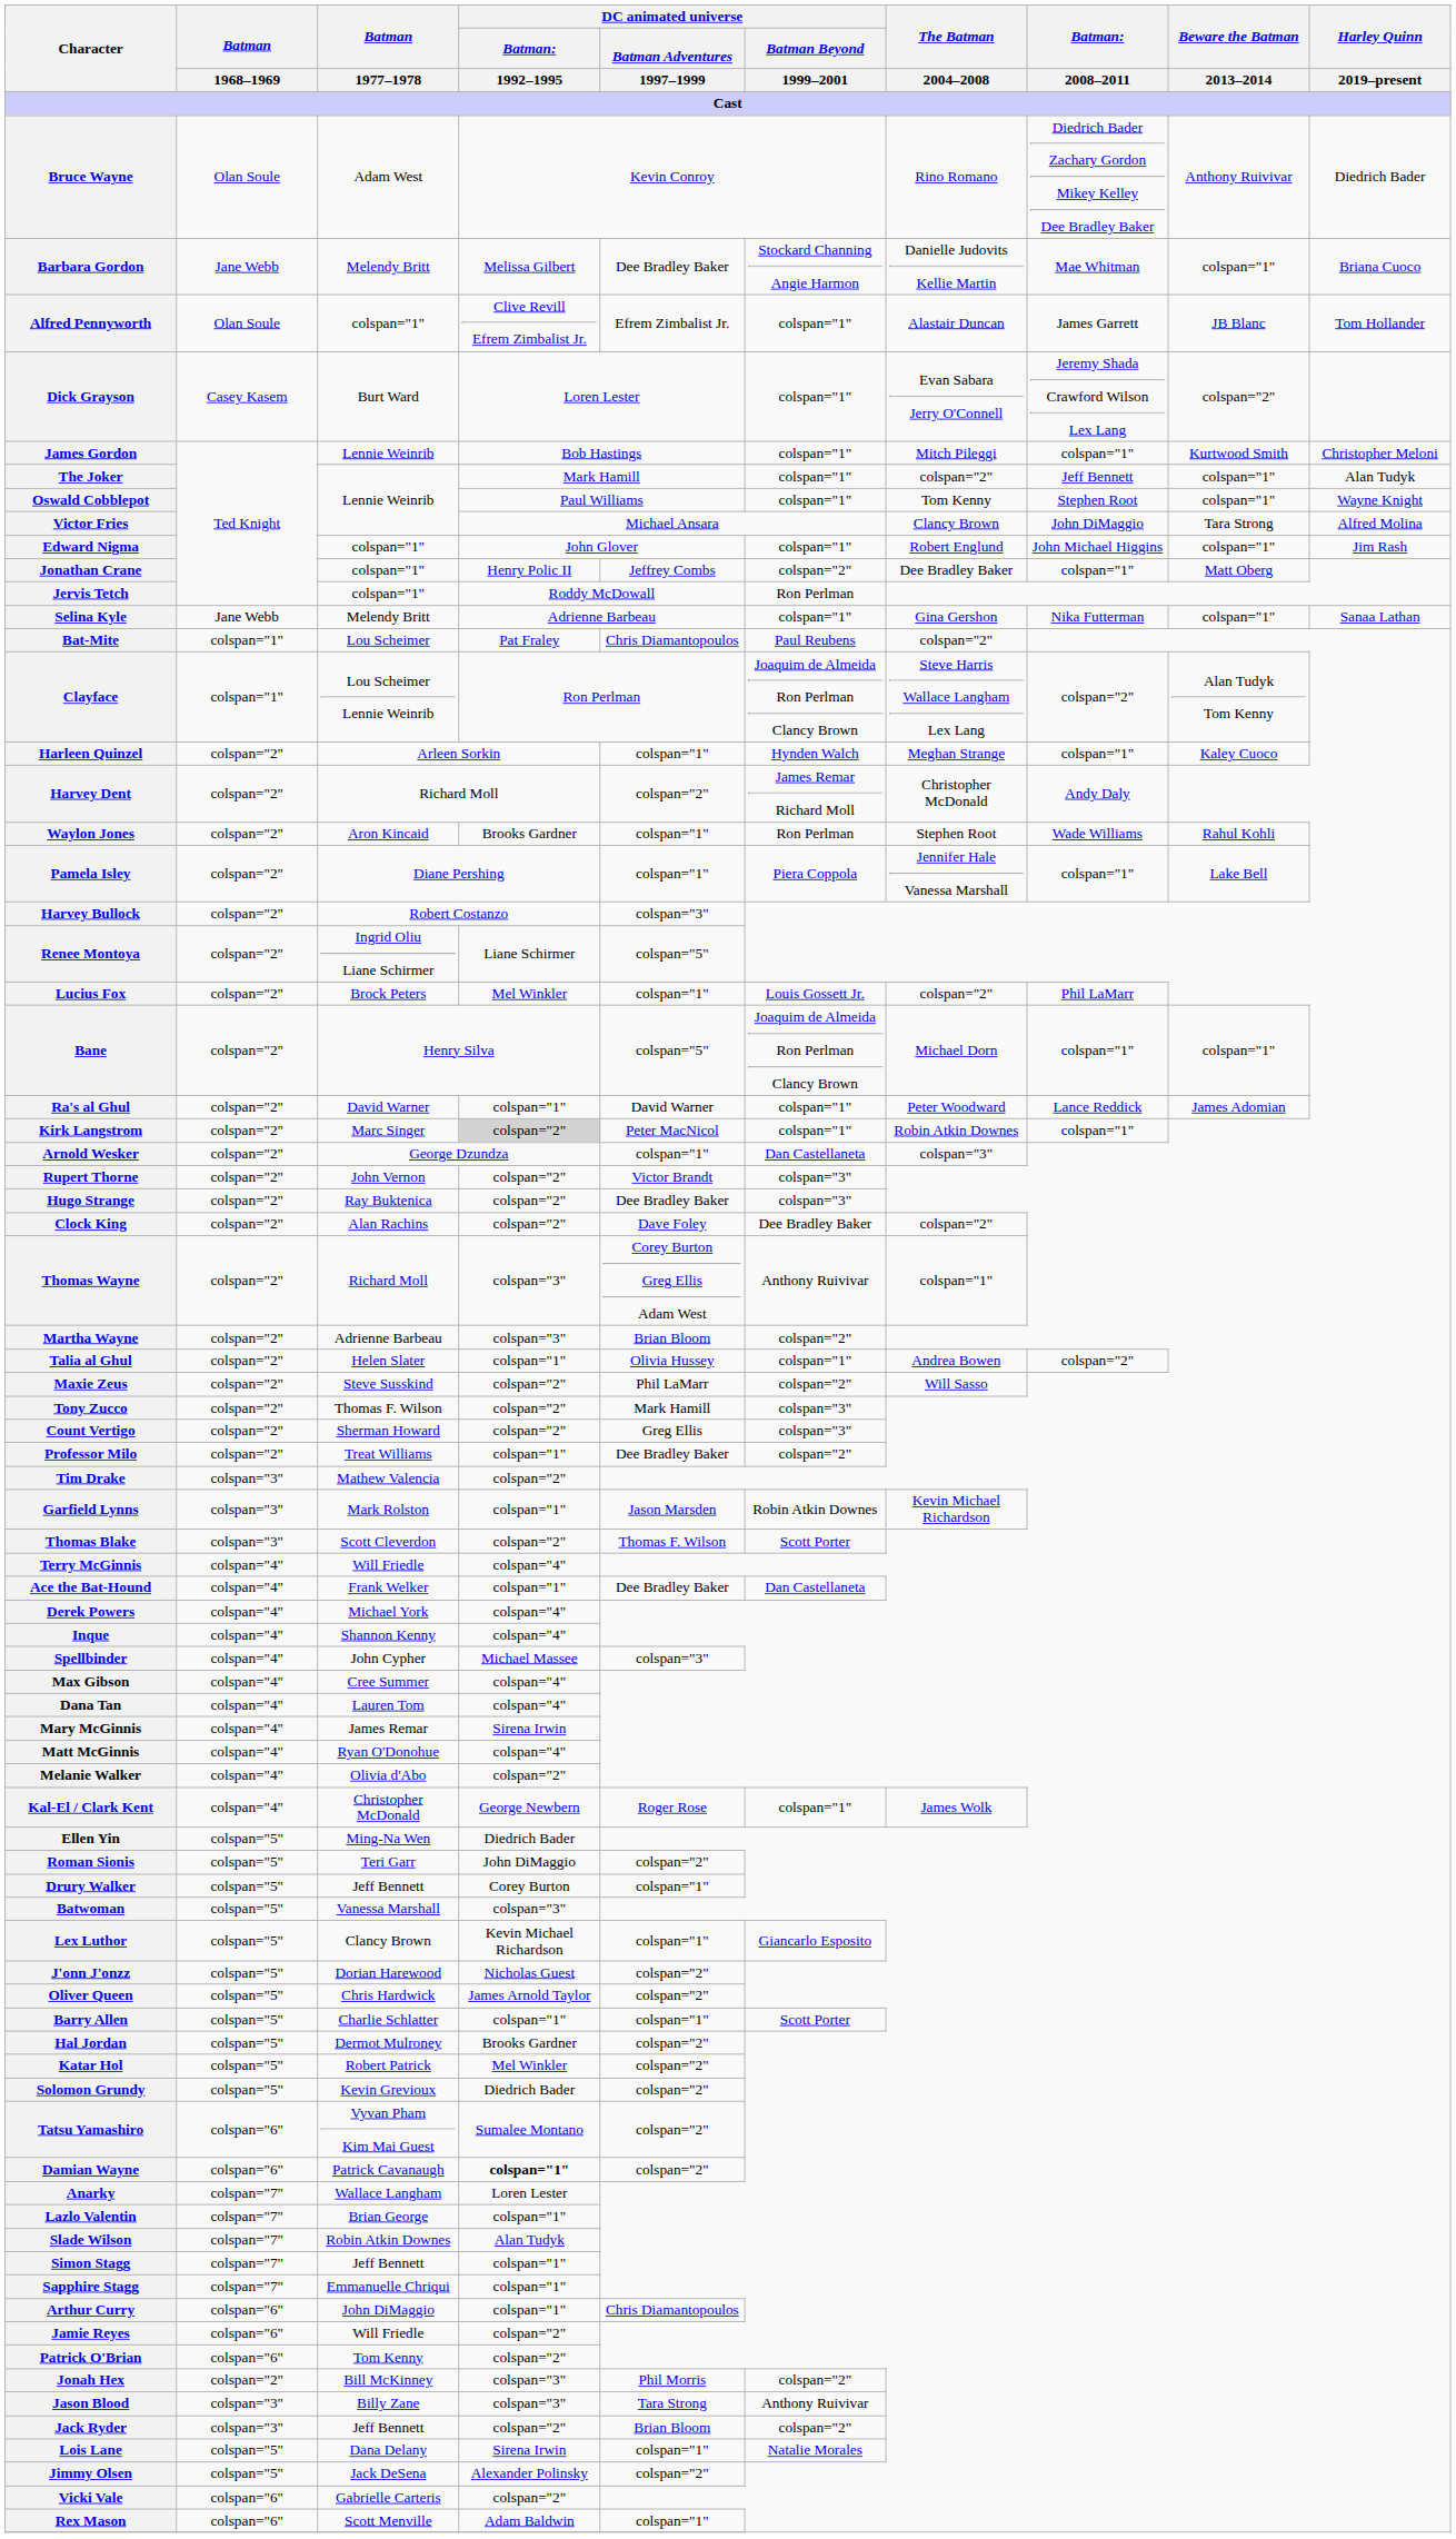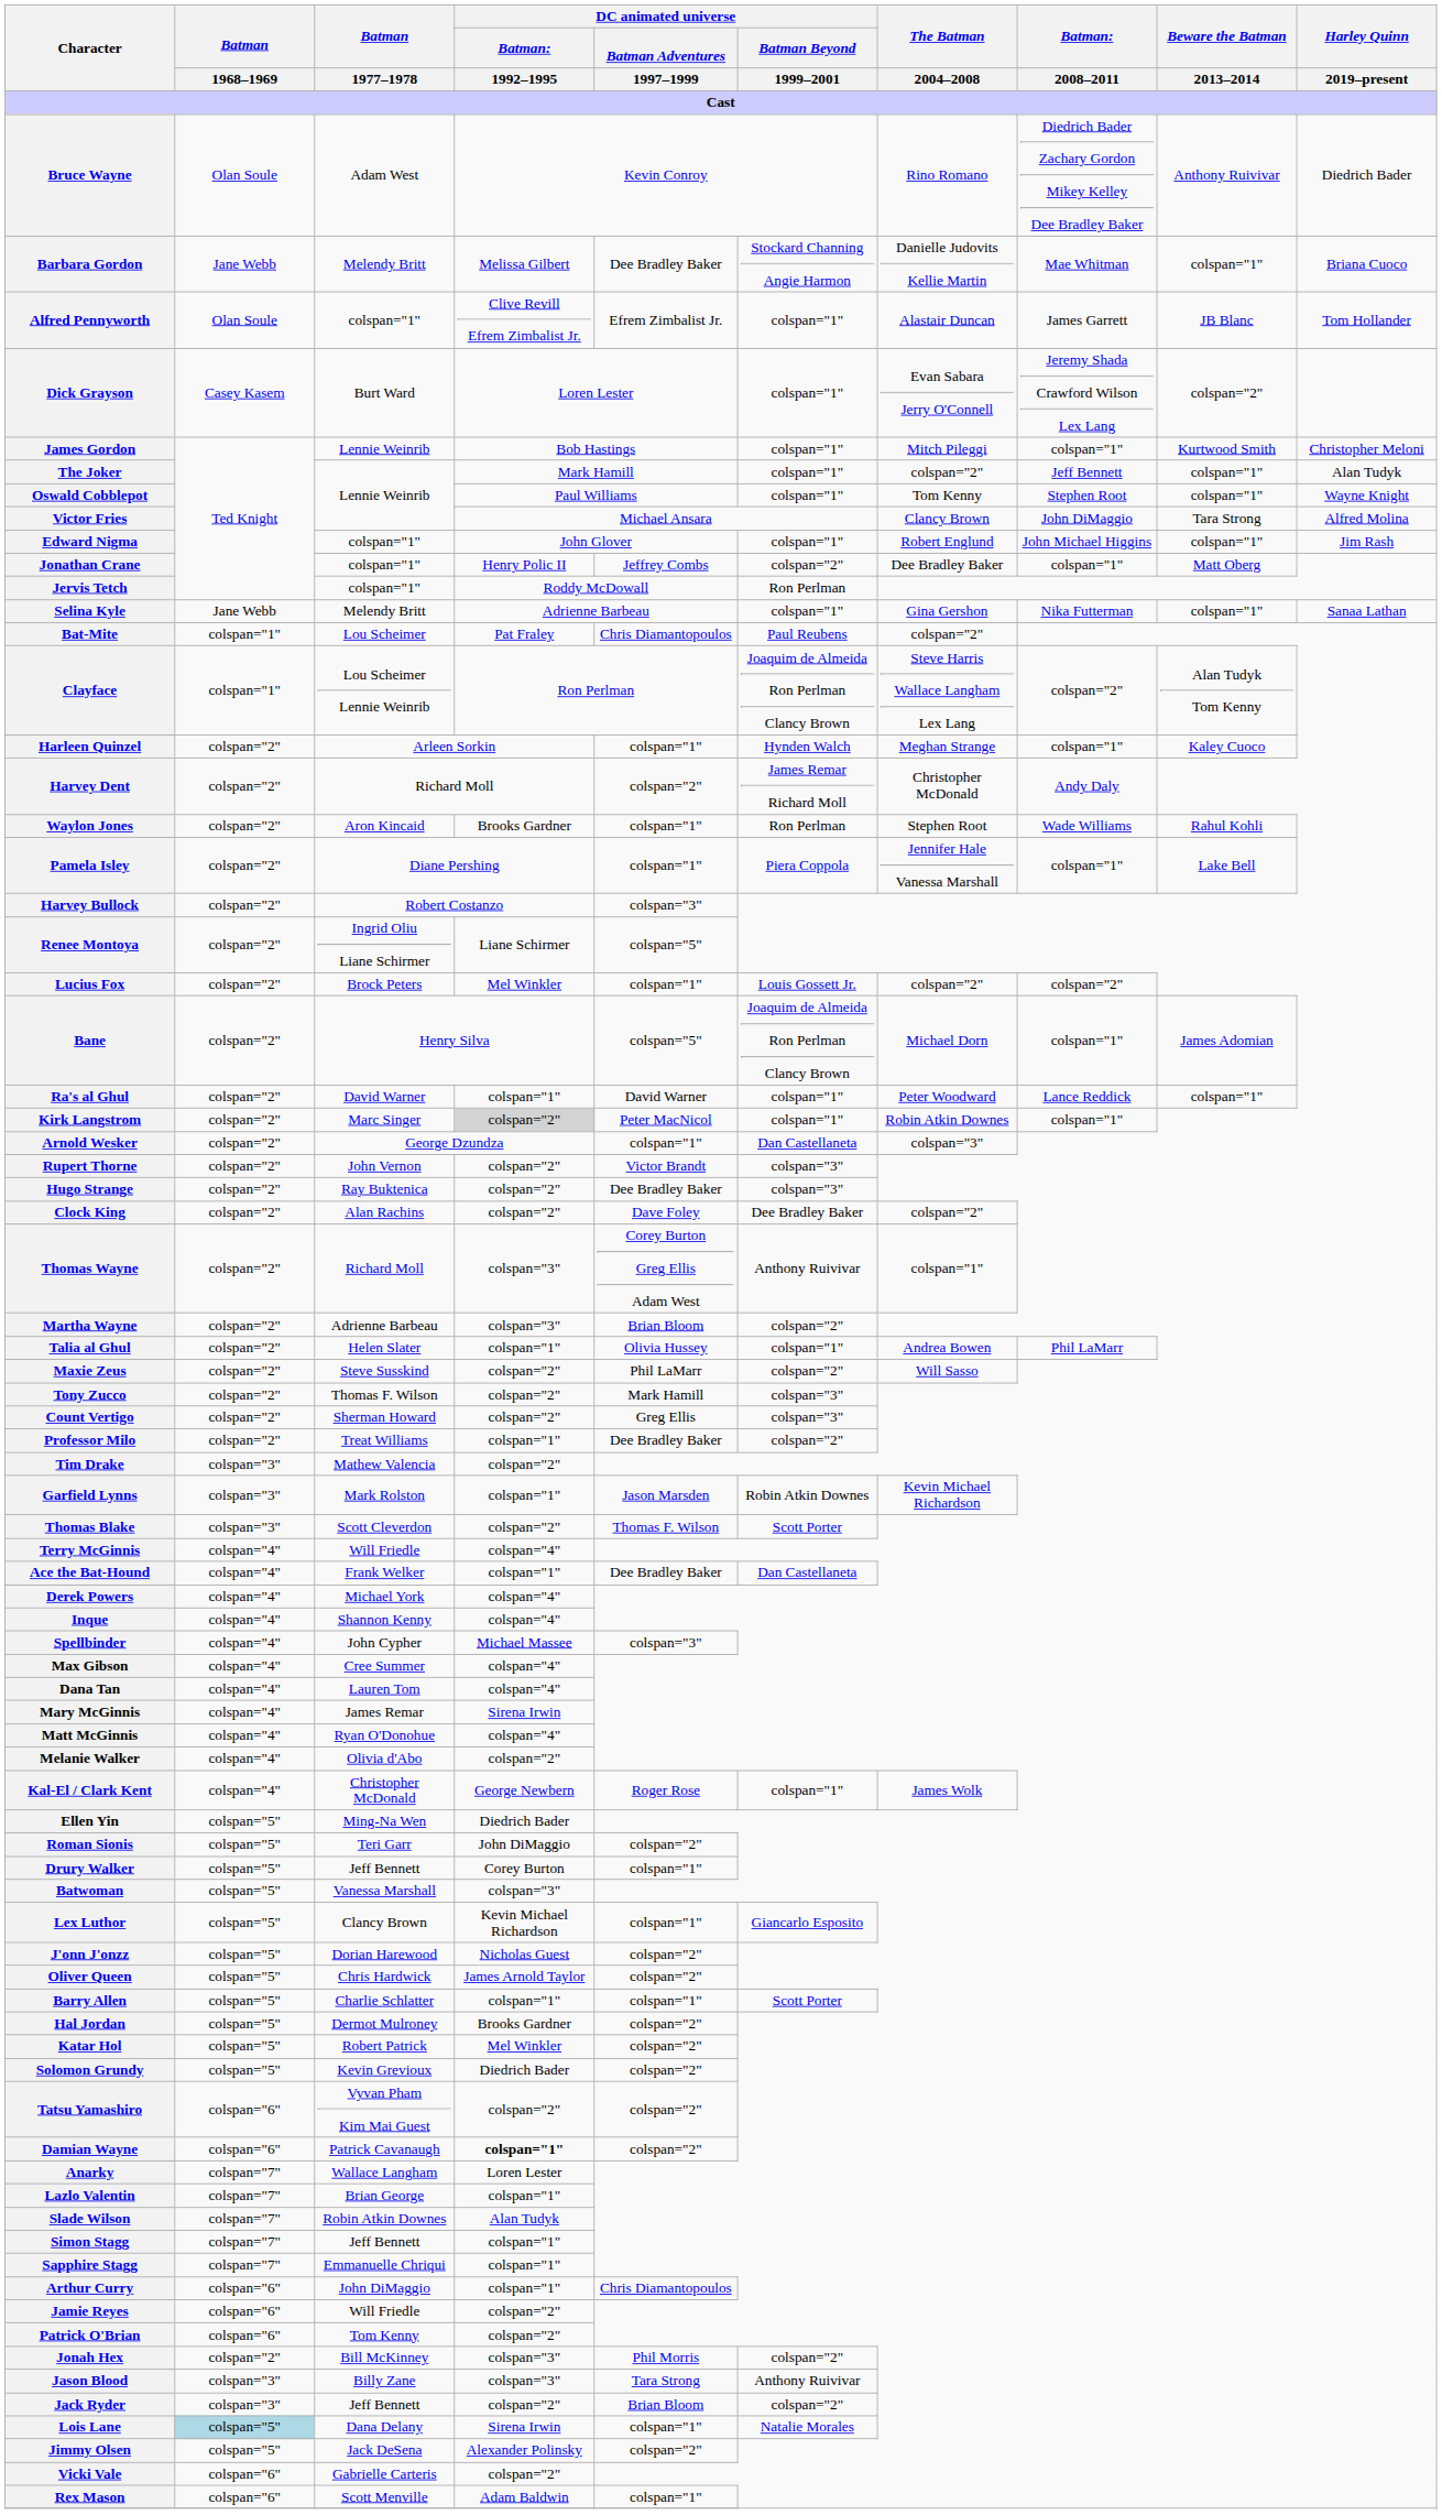Lucius Fox | column 8: Phil LaMarr -> colspan="2"
Bane | Beware the Batman / 2013–2014: colspan="1" -> James Adomian
Ra's al Ghul | Beware the Batman / 2013–2014: James Adomian -> colspan="1"
Talia al Ghul | column 8: colspan="2" -> Phil LaMarr
Tatsu Yamashiro | column 4: Sumalee Montano -> colspan="2"
Lois Lane | Batman / 1968–1969: no background -> lightblue background
